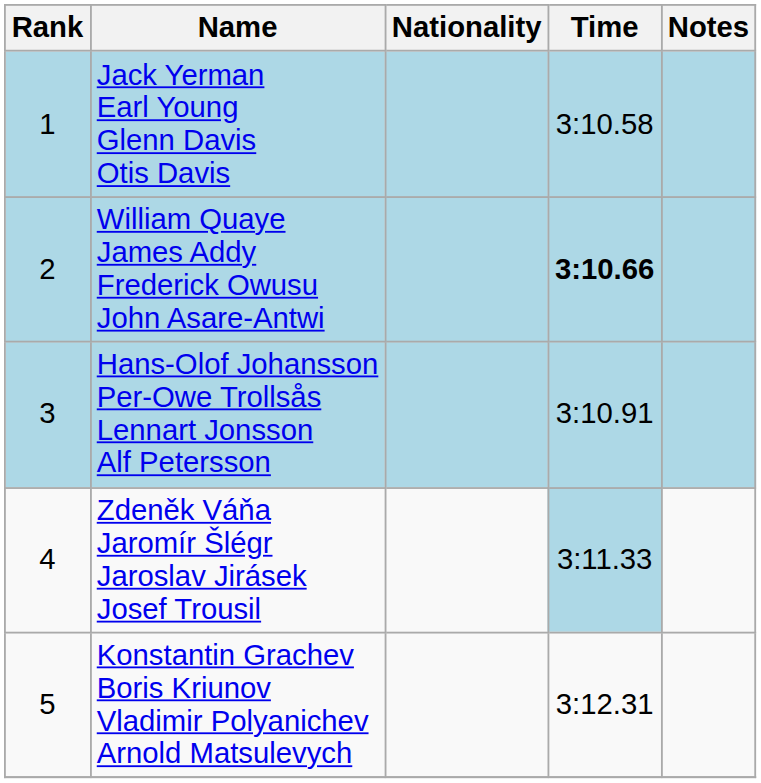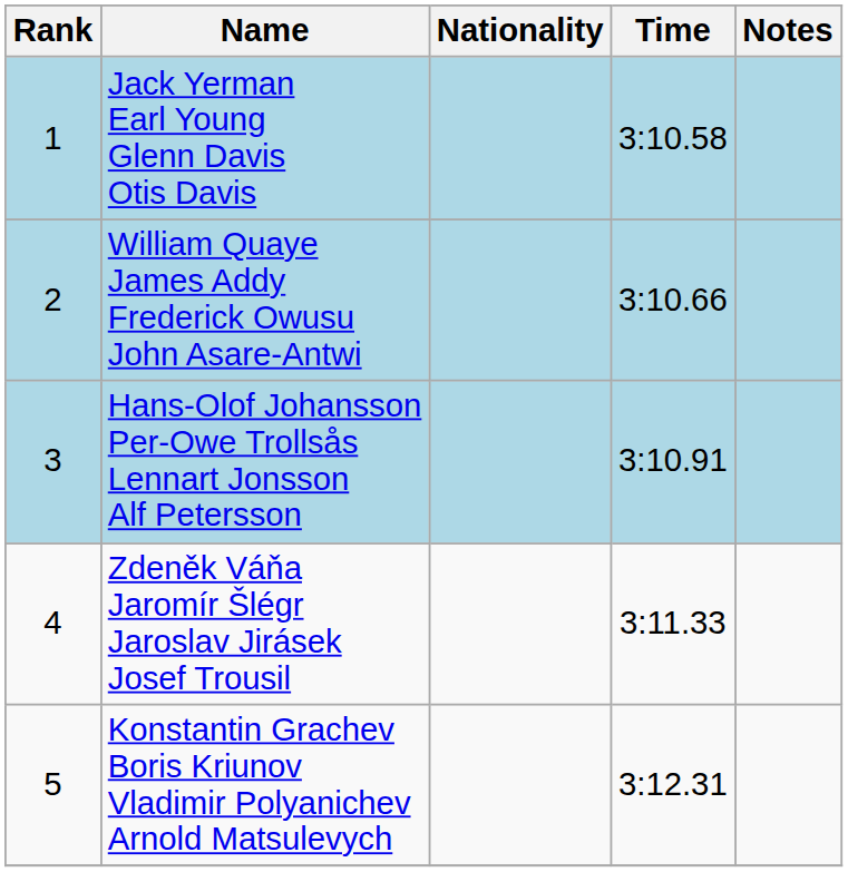William Quaye James Addy Frederick Owusu John Asare-Antwi | Time: bold -> normal
Zdeněk Váňa Jaromír Šlégr Jaroslav Jirásek Josef Trousil | Time: lightblue background -> no background
